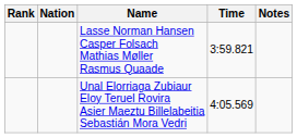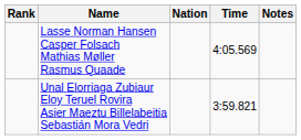columns swapped: Name <-> Nation
row 2 | Time: 3:59.821 -> 4:05.569
row 3 | Time: 4:05.569 -> 3:59.821
